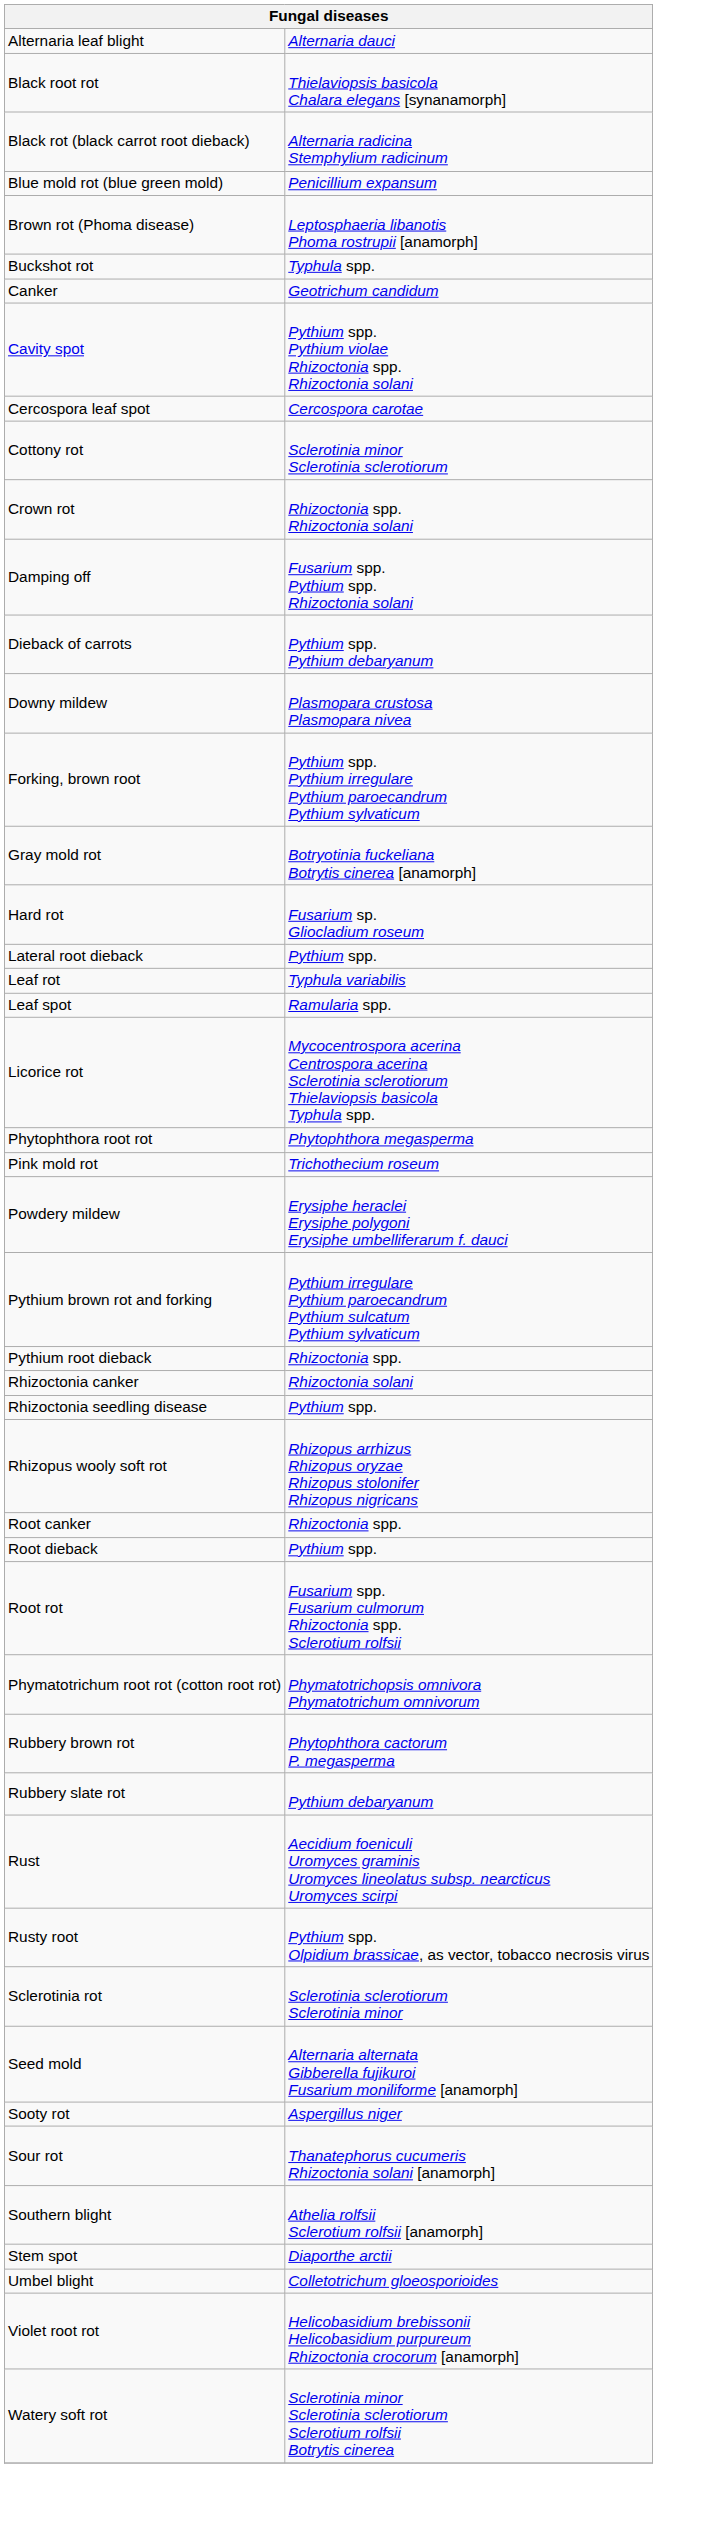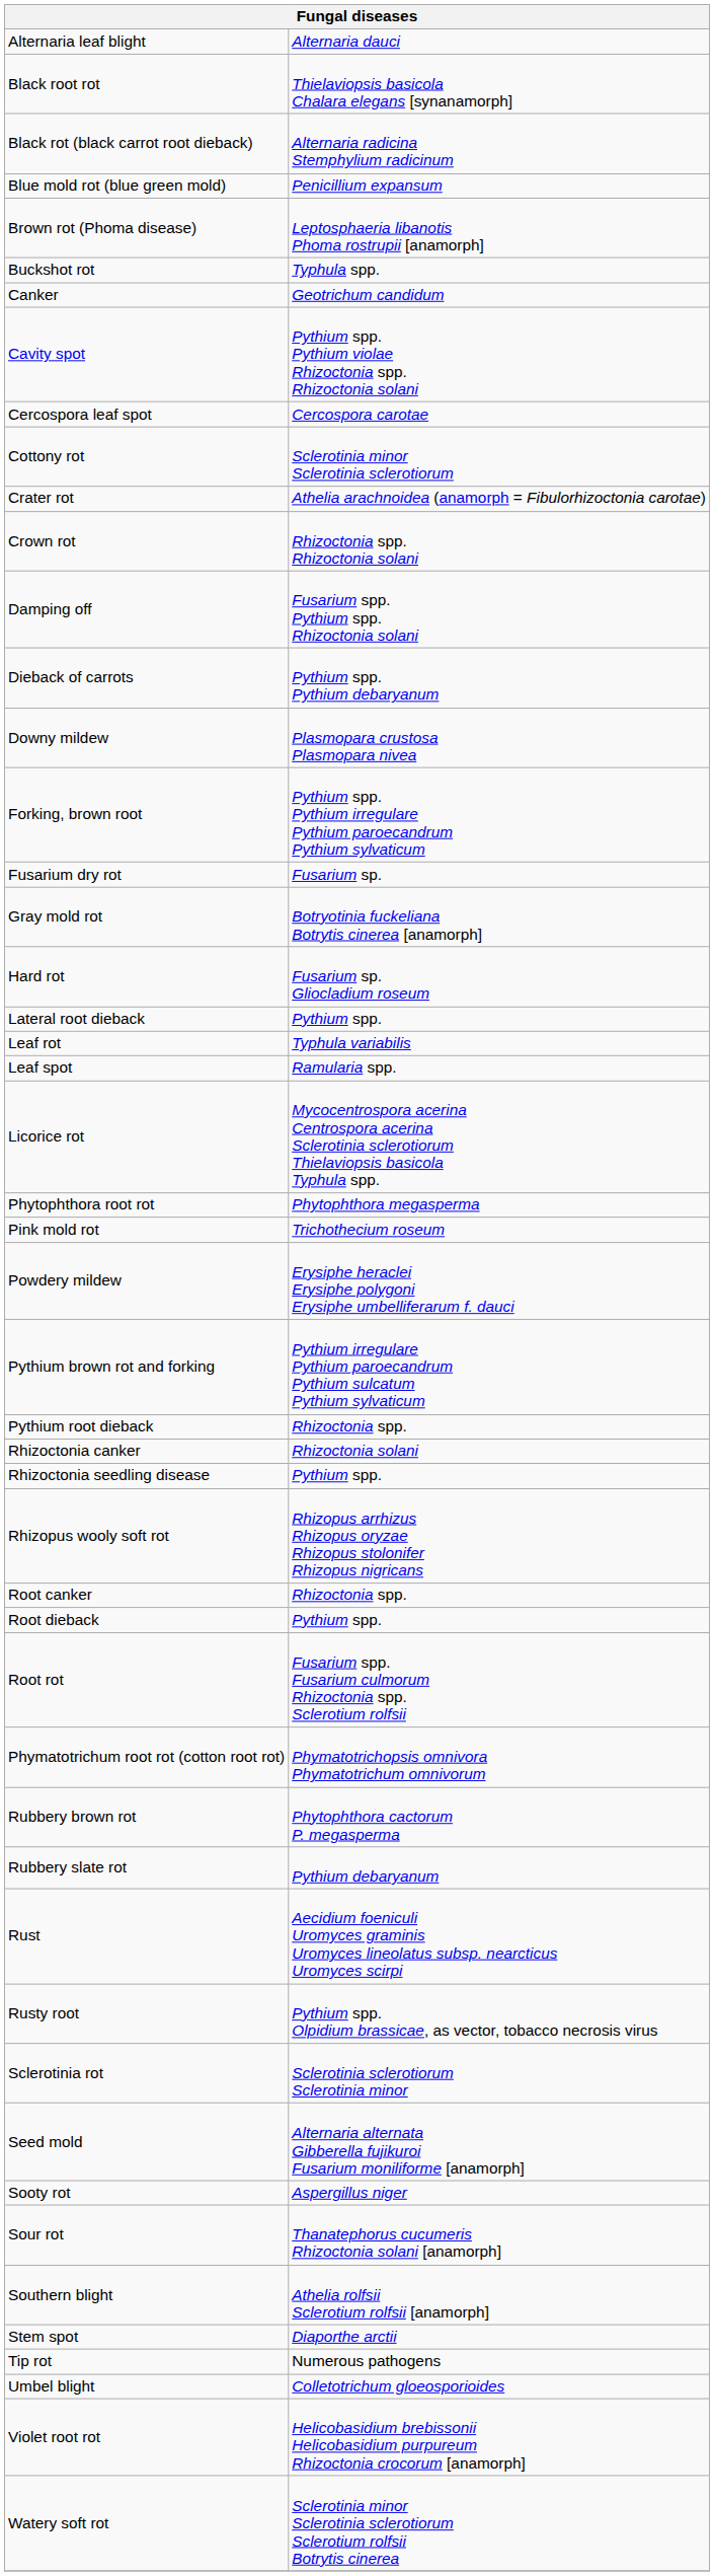+ row: Crater rot | Athelia arachnoidea (anamorph = Fibulorhizoctonia carotae)
+ row: Fusarium dry rot | Fusarium sp.
+ row: Tip rot | Numerous pathogens
